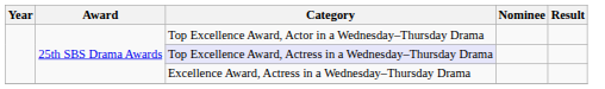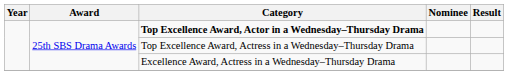Top Excellence Award, Actor in a Wednesday–Thursday Drama | Category: normal -> bold
Top Excellence Award, Actress in a Wednesday–Thursday Drama | Category: lavender background -> no background
